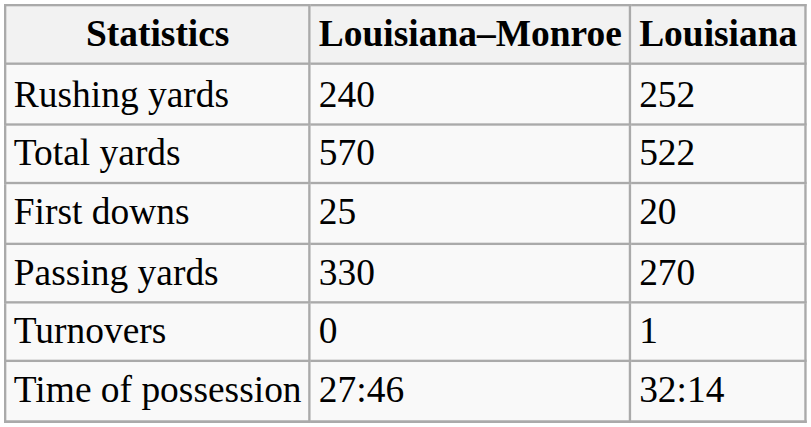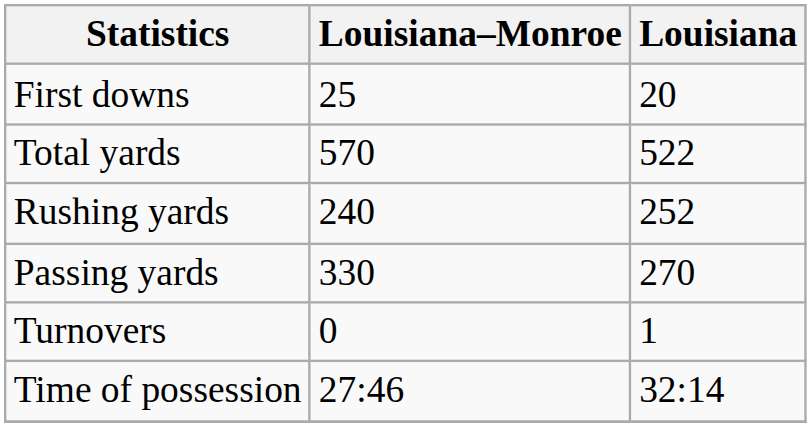rows swapped: First downs <-> Rushing yards
